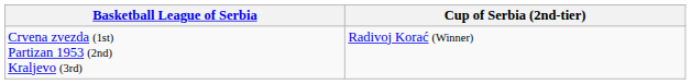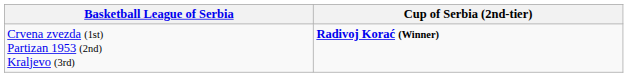Crvena zvezda (1st) Partizan 1953 (2nd) Kraljevo (3rd) | Cup of Serbia (2nd-tier): normal -> bold
